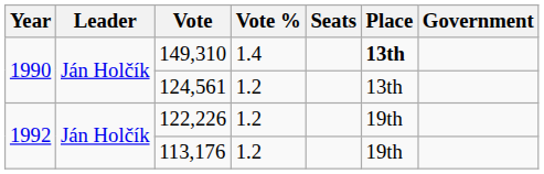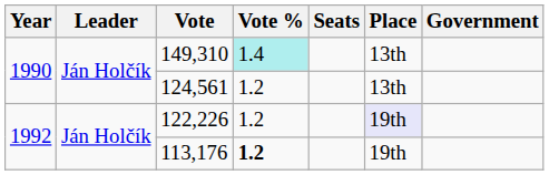149,310 | Vote %: no background -> paleturquoise background
149,310 | Place: bold -> normal
122,226 | Place: no background -> lavender background
113,176 | Vote %: normal -> bold
